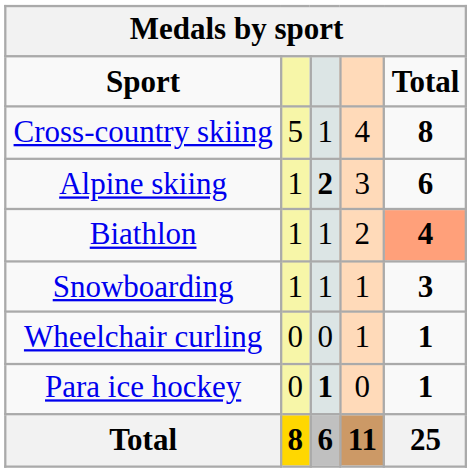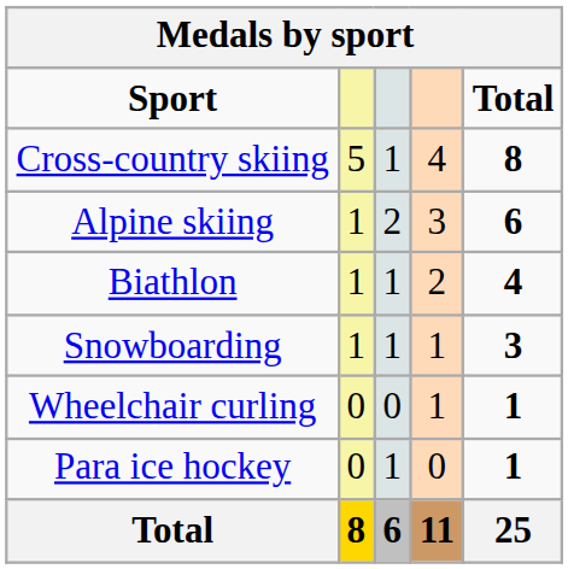Alpine skiing | column 3: bold -> normal
Biathlon | Total: lightsalmon background -> no background
Para ice hockey | column 3: bold -> normal
